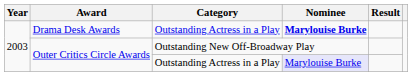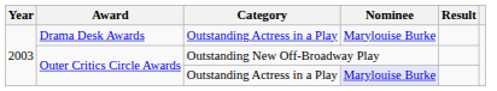Drama Desk Awards | Nominee: bold -> normal
